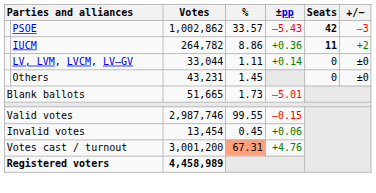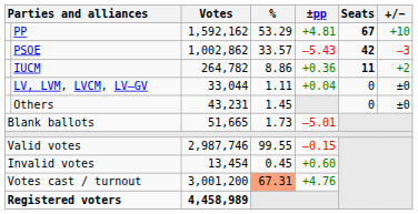+ row: PP | 1,592,162 | 53.29 | +4.81 | 67 | +10
LV, LVM, LVCM, LV–GV | ±pp: +0.14 -> +0.04
Invalid votes | ±pp: +0.06 -> +0.60
